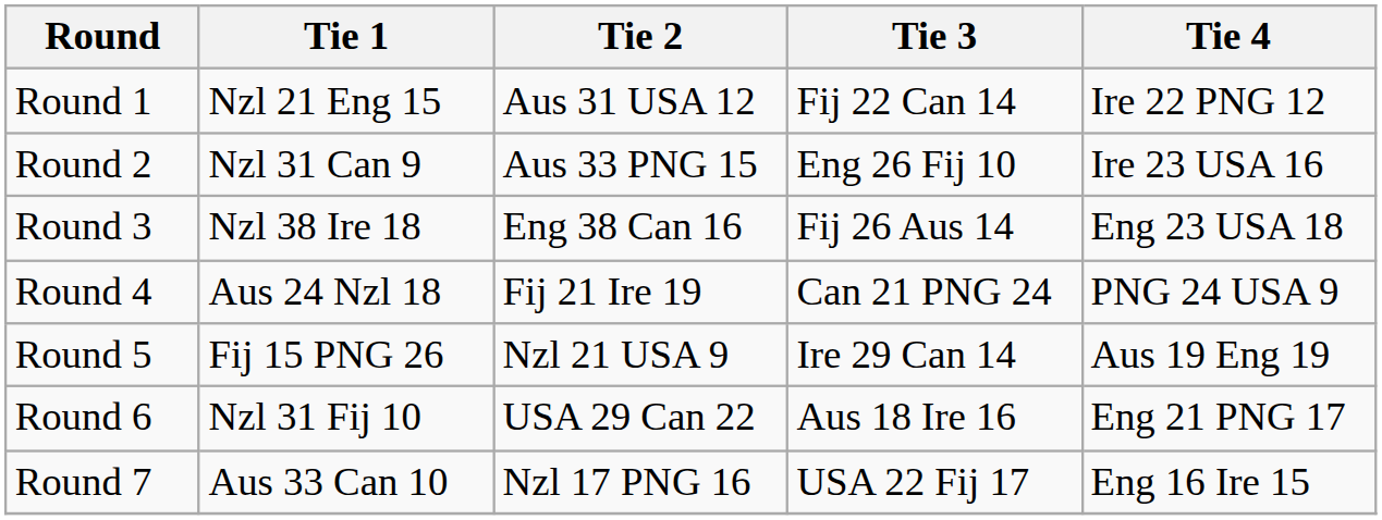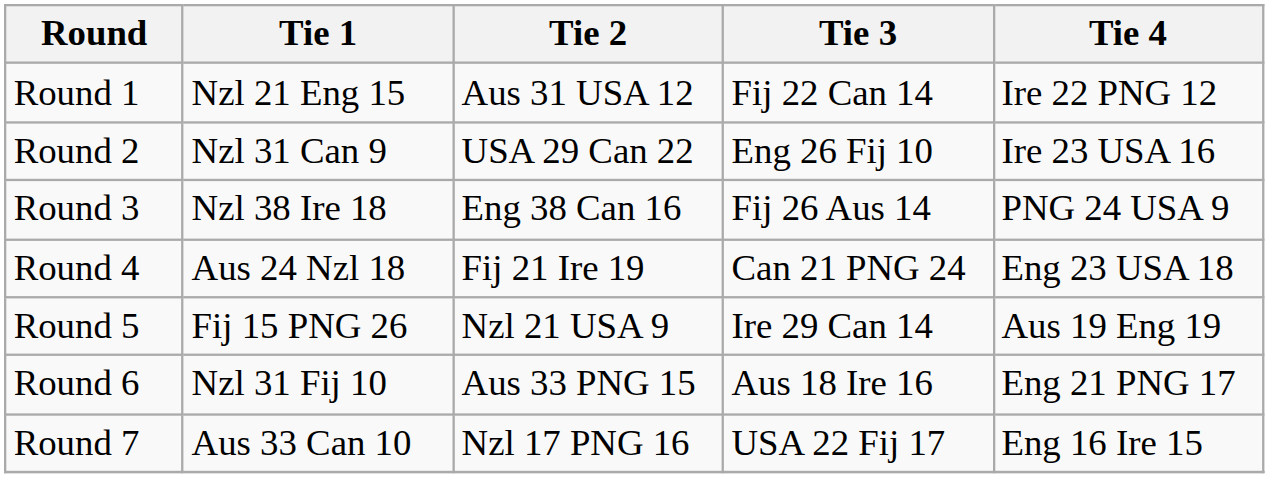Round 2 | Tie 2: Aus 33 PNG 15 -> USA 29 Can 22
Round 3 | Tie 4: Eng 23 USA 18 -> PNG 24 USA 9
Round 4 | Tie 4: PNG 24 USA 9 -> Eng 23 USA 18
Round 6 | Tie 2: USA 29 Can 22 -> Aus 33 PNG 15
